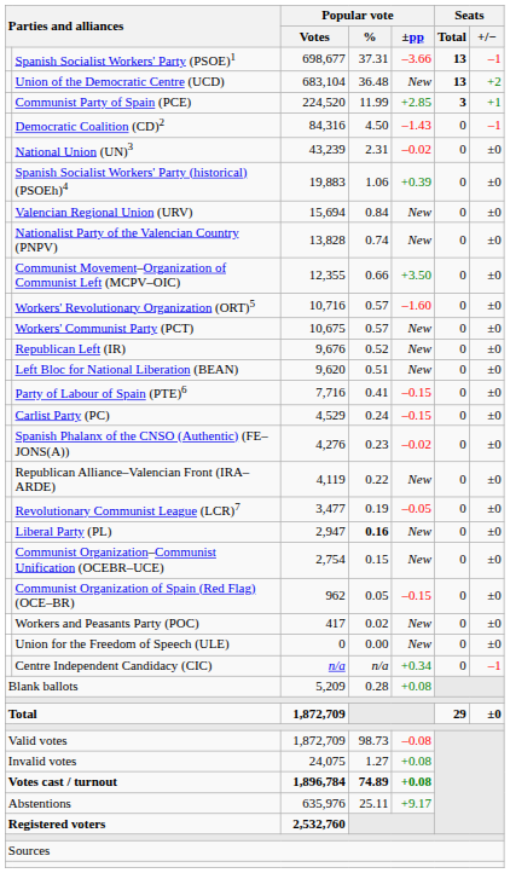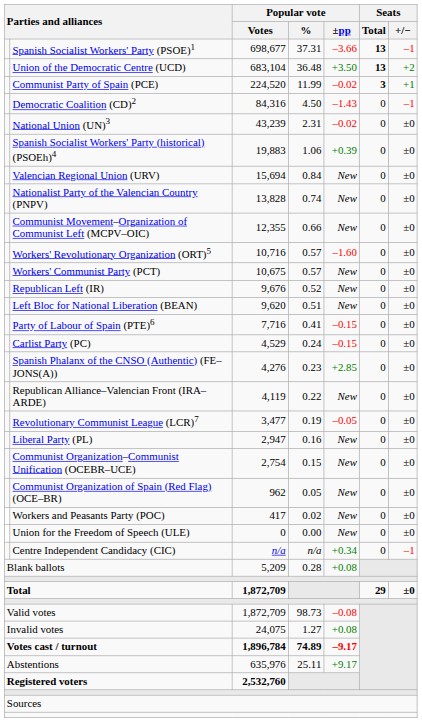Union of the Democratic Centre (UCD) | Popular vote / ±pp: New -> +3.50
Communist Party of Spain (PCE) | Popular vote / ±pp: +2.85 -> –0.02
Communist Movement–Organization of Communist Left (MCPV–OIC) | Popular vote / ±pp: +3.50 -> New
Spanish Phalanx of the CNSO (Authentic) (FE–JONS(A)) | Popular vote / ±pp: –0.02 -> +2.85
Liberal Party (PL) | Popular vote / %: bold -> normal
Communist Organization of Spain (Red Flag) (OCE–BR) | Popular vote / ±pp: –0.15 -> New
Votes cast / turnout | Popular vote / ±pp: +0.08 -> –9.17
